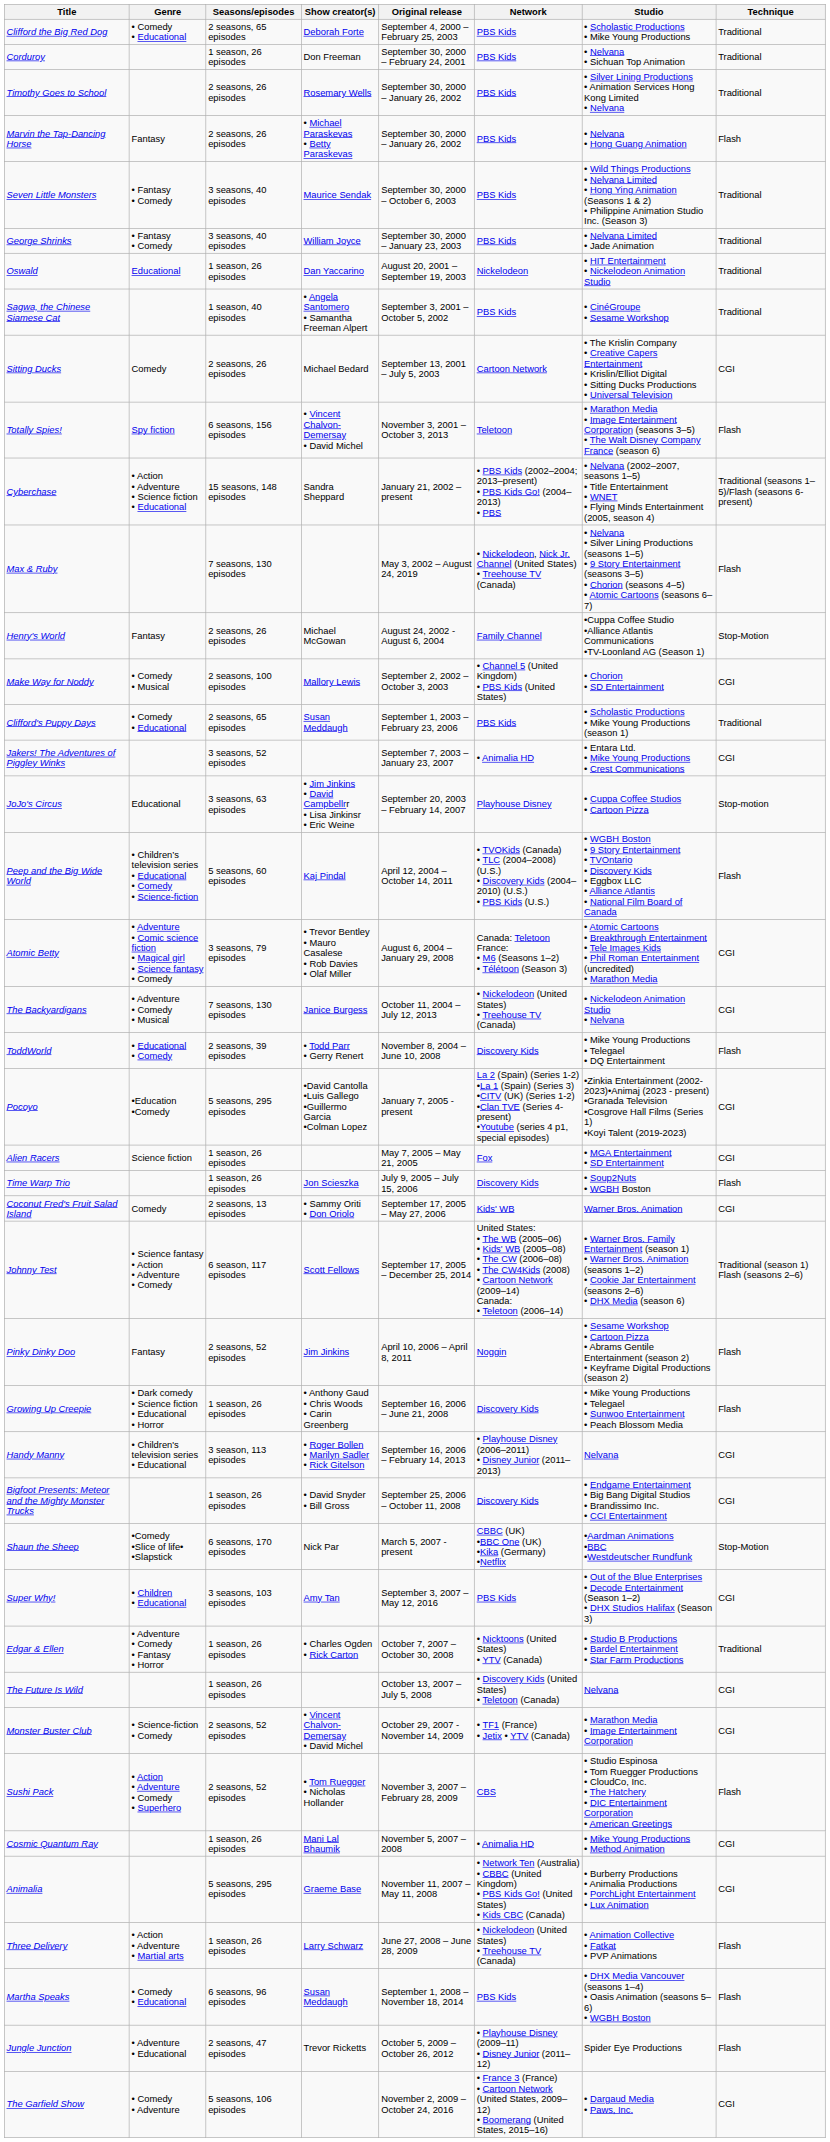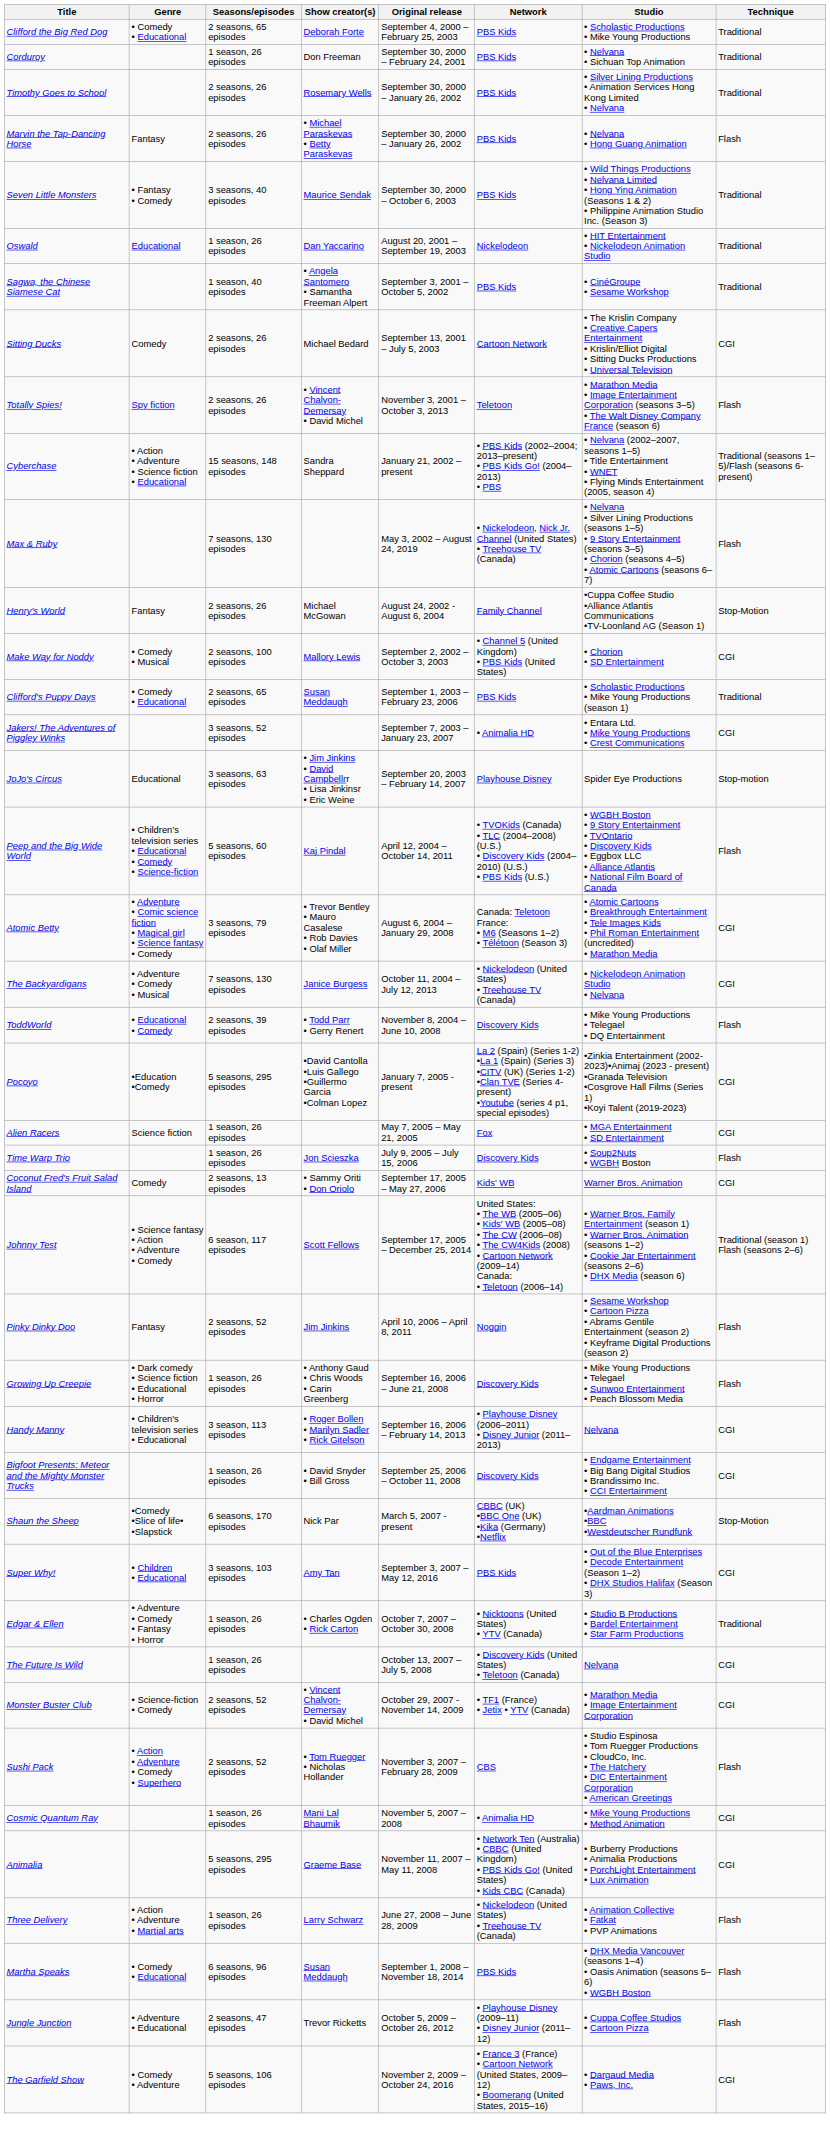- row: George Shrinks | • Fantasy • Comedy | 3 seasons, 40 episodes | William Joyce | September 30, 2000 – January 23, 2003 | PBS Kids | • Nelvana Limited • Jade Animation | Traditional
Totally Spies! | Seasons/episodes: 6 seasons, 156 episodes -> 2 seasons, 26 episodes
JoJo's Circus | Studio: • Cuppa Coffee Studios • Cartoon Pizza -> Spider Eye Productions
Jungle Junction | Studio: Spider Eye Productions -> • Cuppa Coffee Studios • Cartoon Pizza
